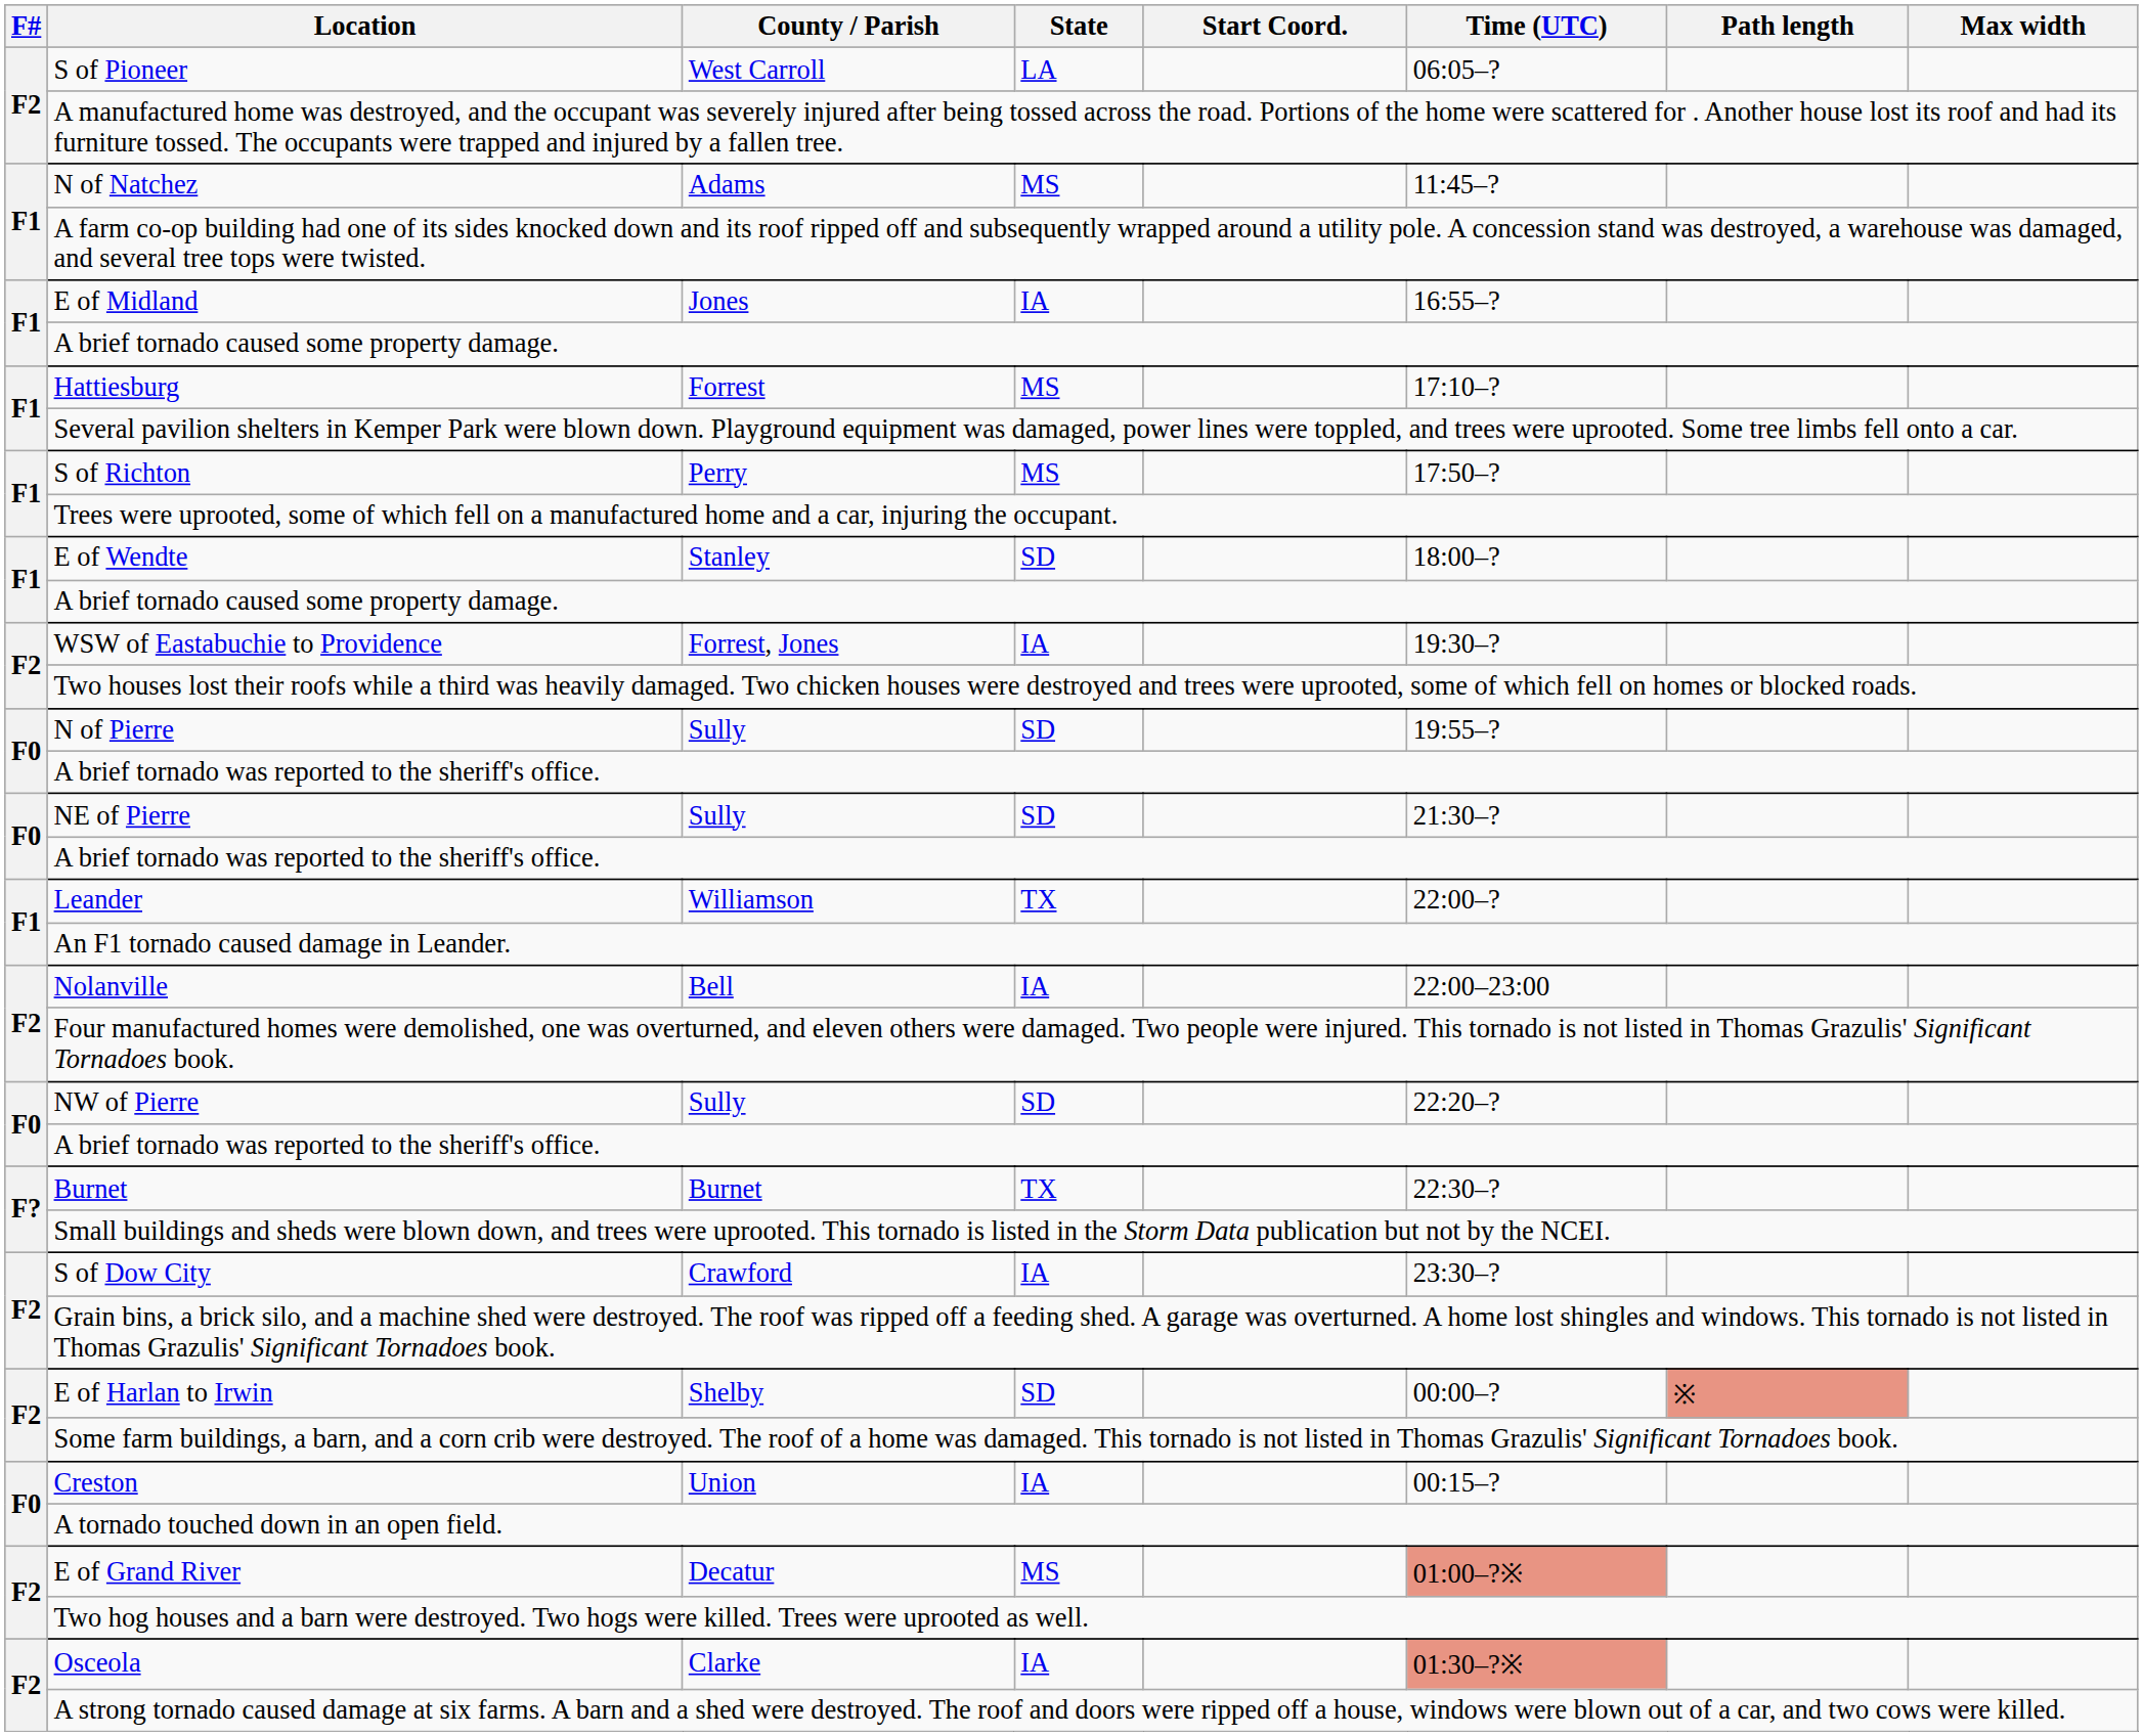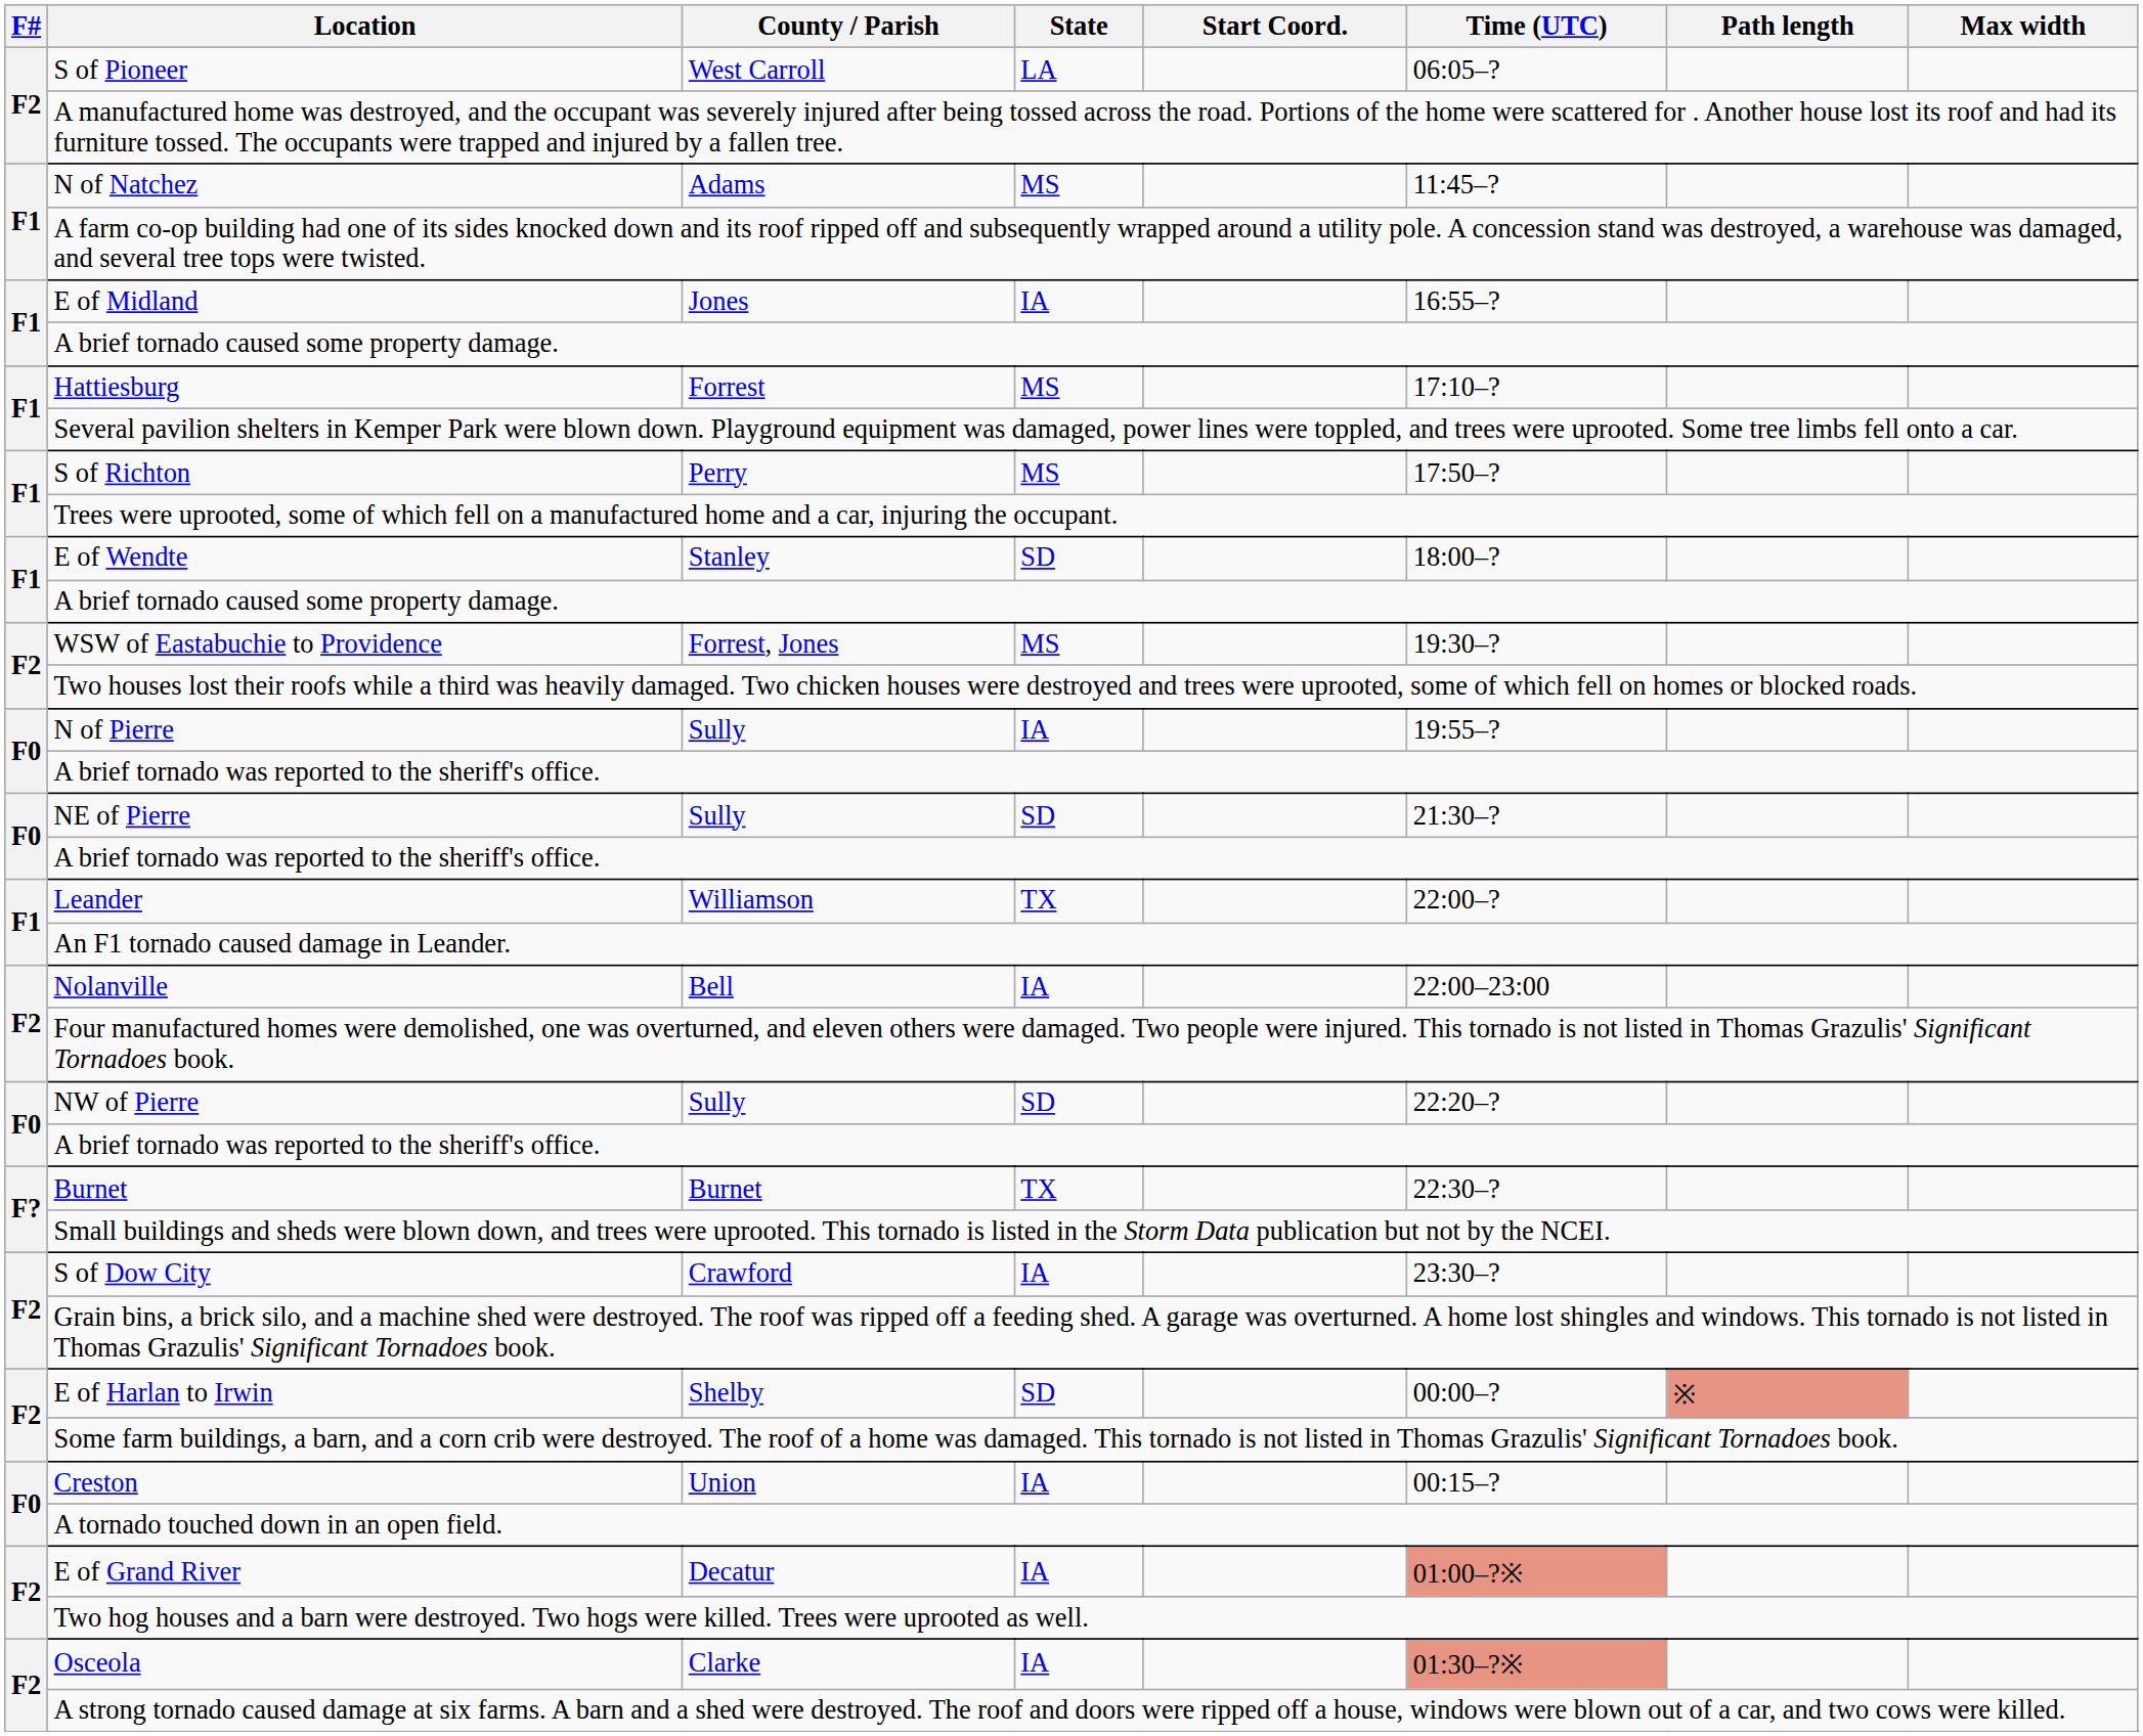WSW of Eastabuchie to Providence | State: IA -> MS
N of Pierre | State: SD -> IA
E of Grand River | State: MS -> IA
